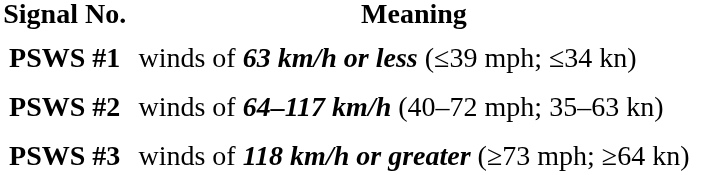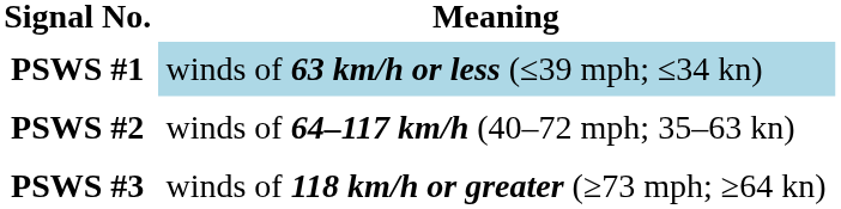PSWS #1 | Meaning: no background -> lightblue background
